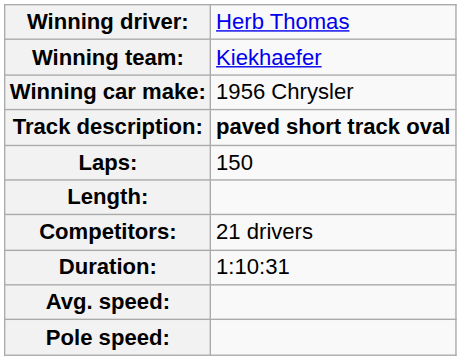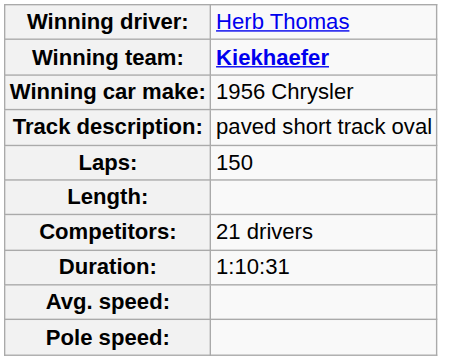Winning team: | column 2: normal -> bold
Track description: | column 2: bold -> normal
